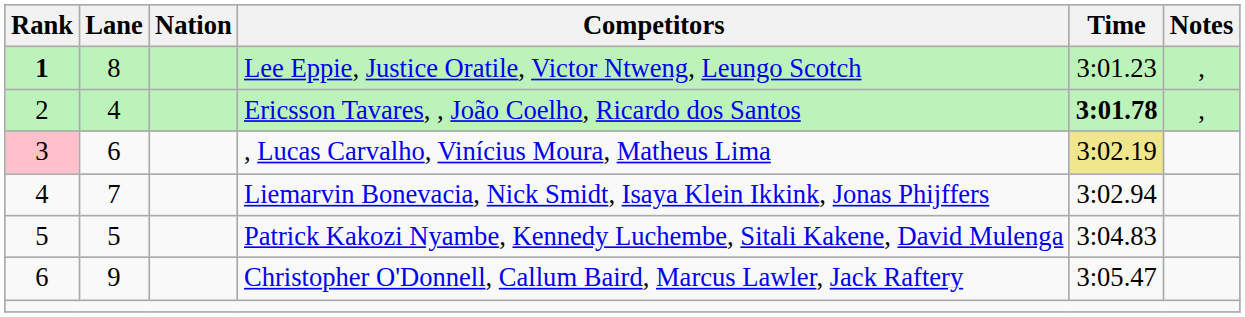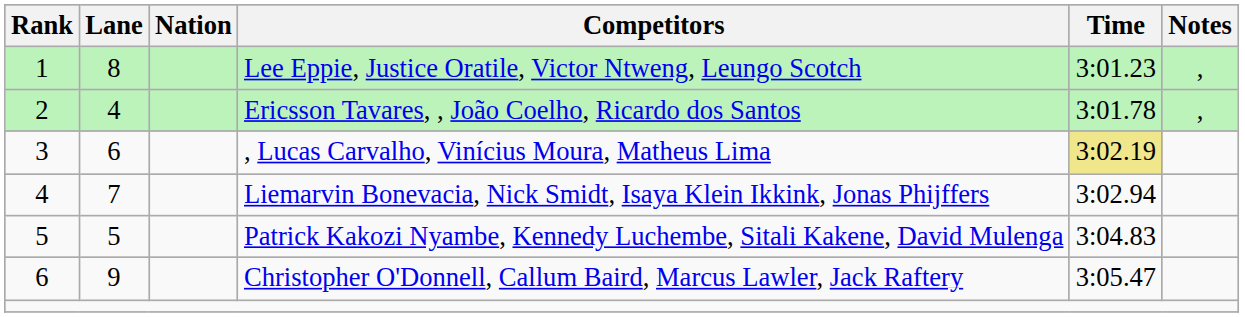Lee Eppie, Justice Oratile, Victor Ntweng, Leungo Scotch | Rank: bold -> normal
Ericsson Tavares, , João Coelho, Ricardo dos Santos | Time: bold -> normal
, Lucas Carvalho, Vinícius Moura, Matheus Lima | Rank: pink background -> no background
